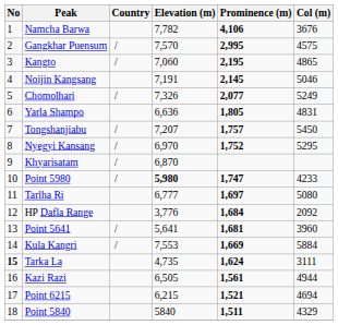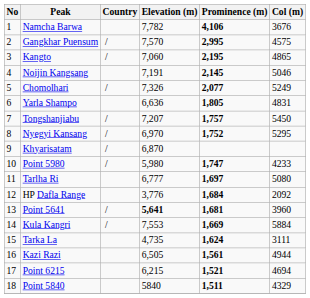Point 5980 | Elevation (m): bold -> normal
Point 5641 | Elevation (m): normal -> bold
Tarka La | No: bold -> normal
